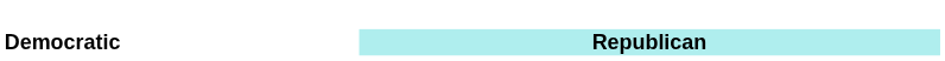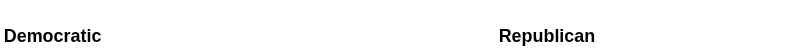Democratic | 203: paleturquoise background -> no background
